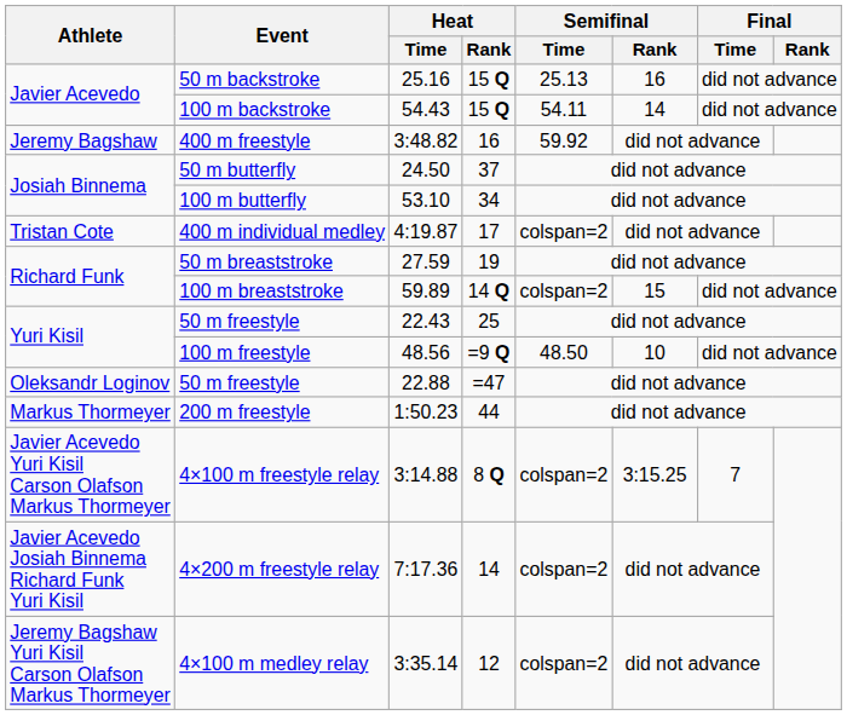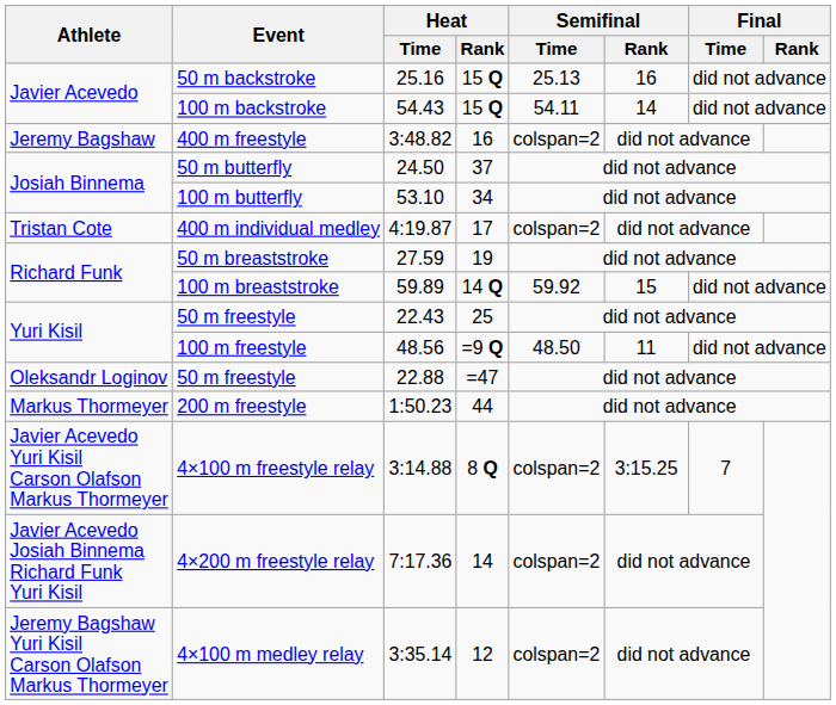400 m freestyle | Semifinal / Time: 59.92 -> colspan=2
100 m breaststroke | Semifinal / Time: colspan=2 -> 59.92
100 m freestyle | Semifinal / Rank: 10 -> 11
